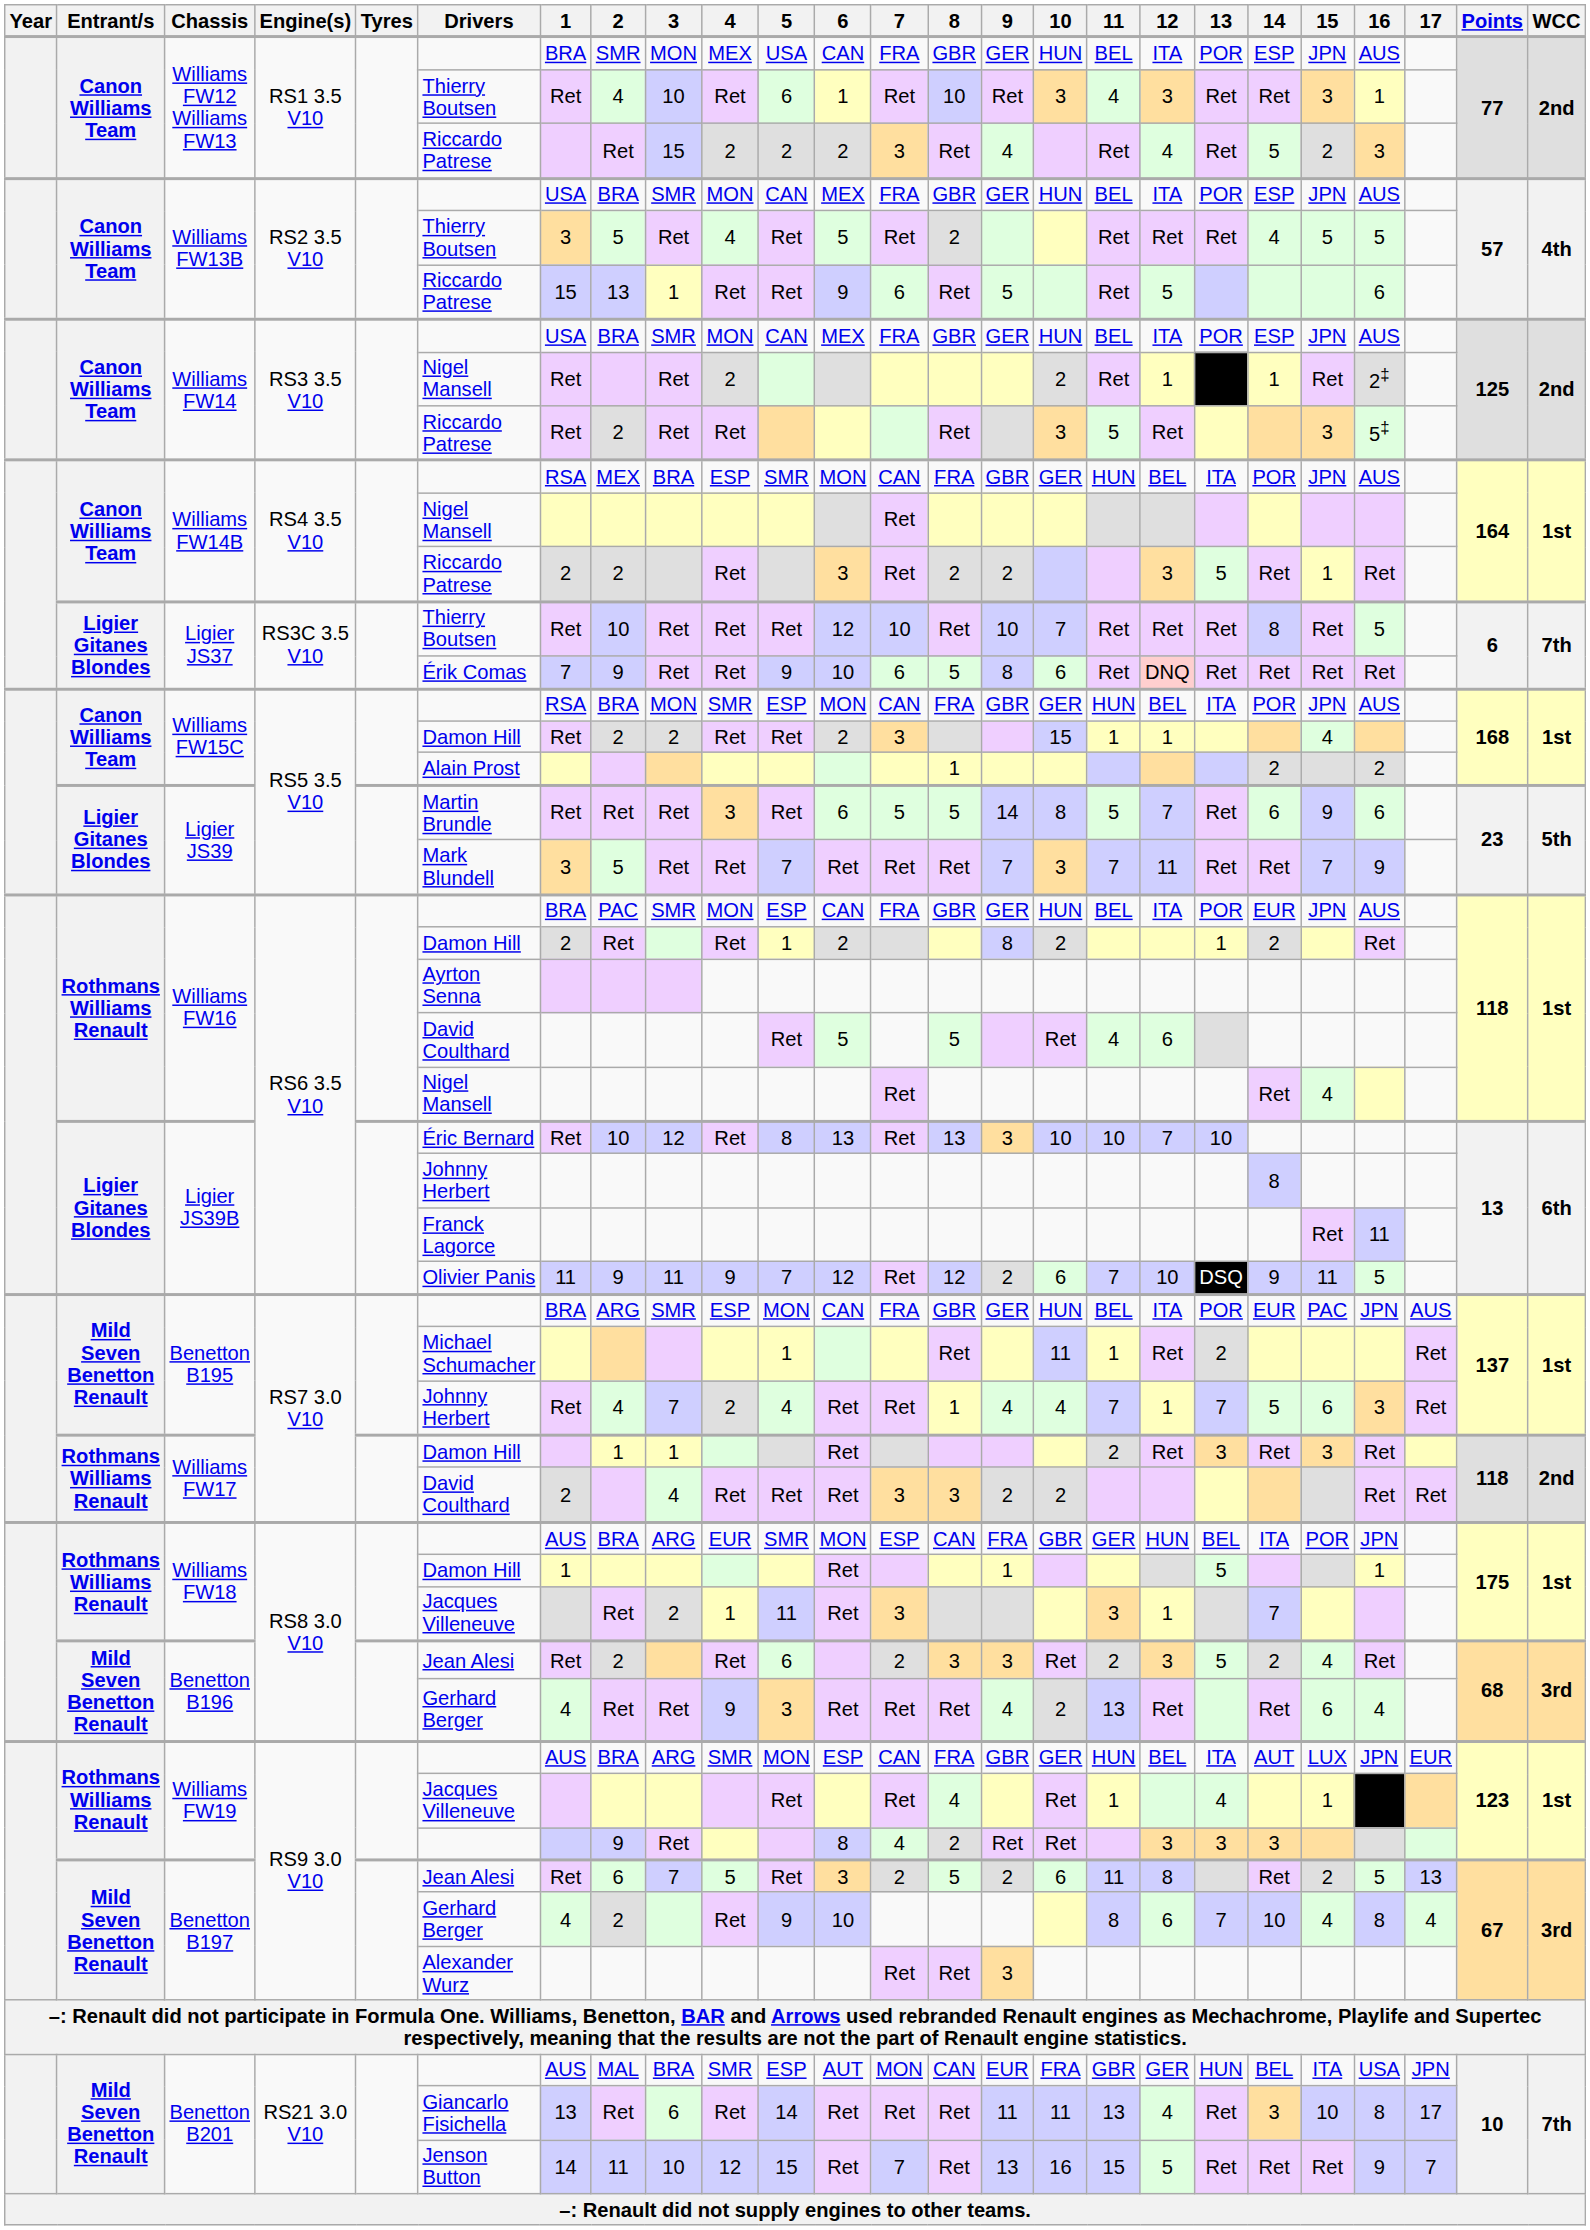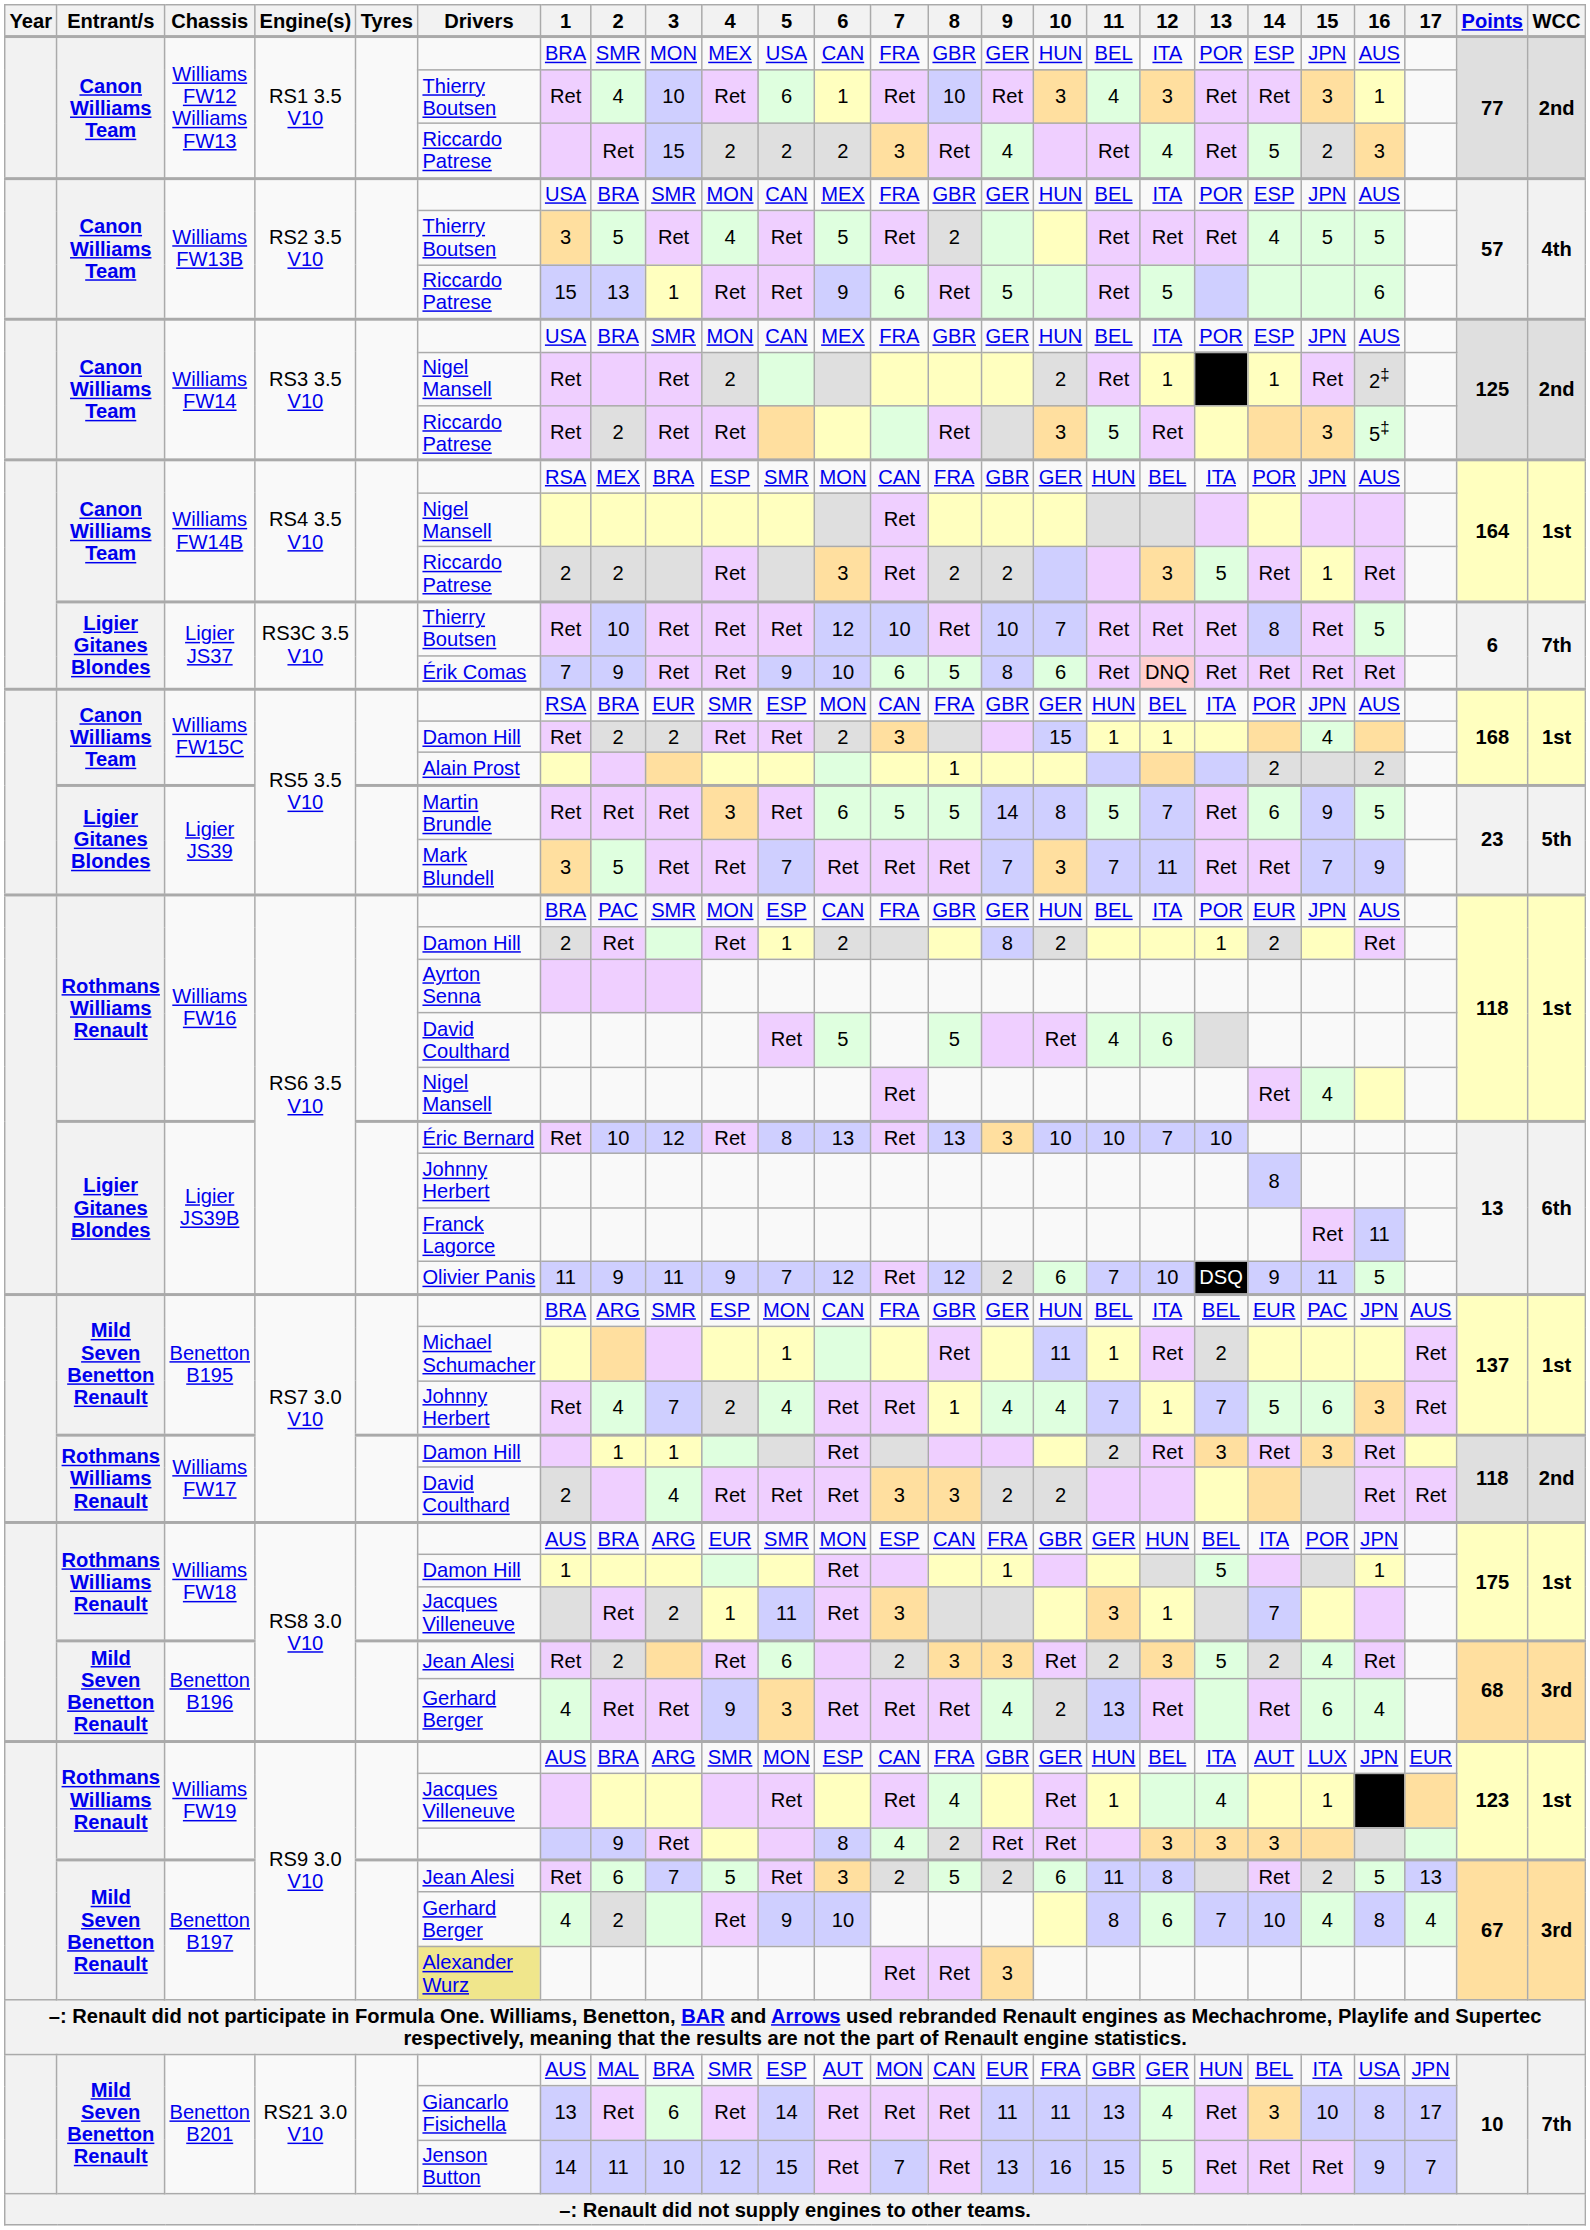row 16 | 3: MON -> EUR
row 19 | 16: 6 -> 5
row 30 | 13: POR -> BEL
row 45 | Drivers: no background -> khaki background
